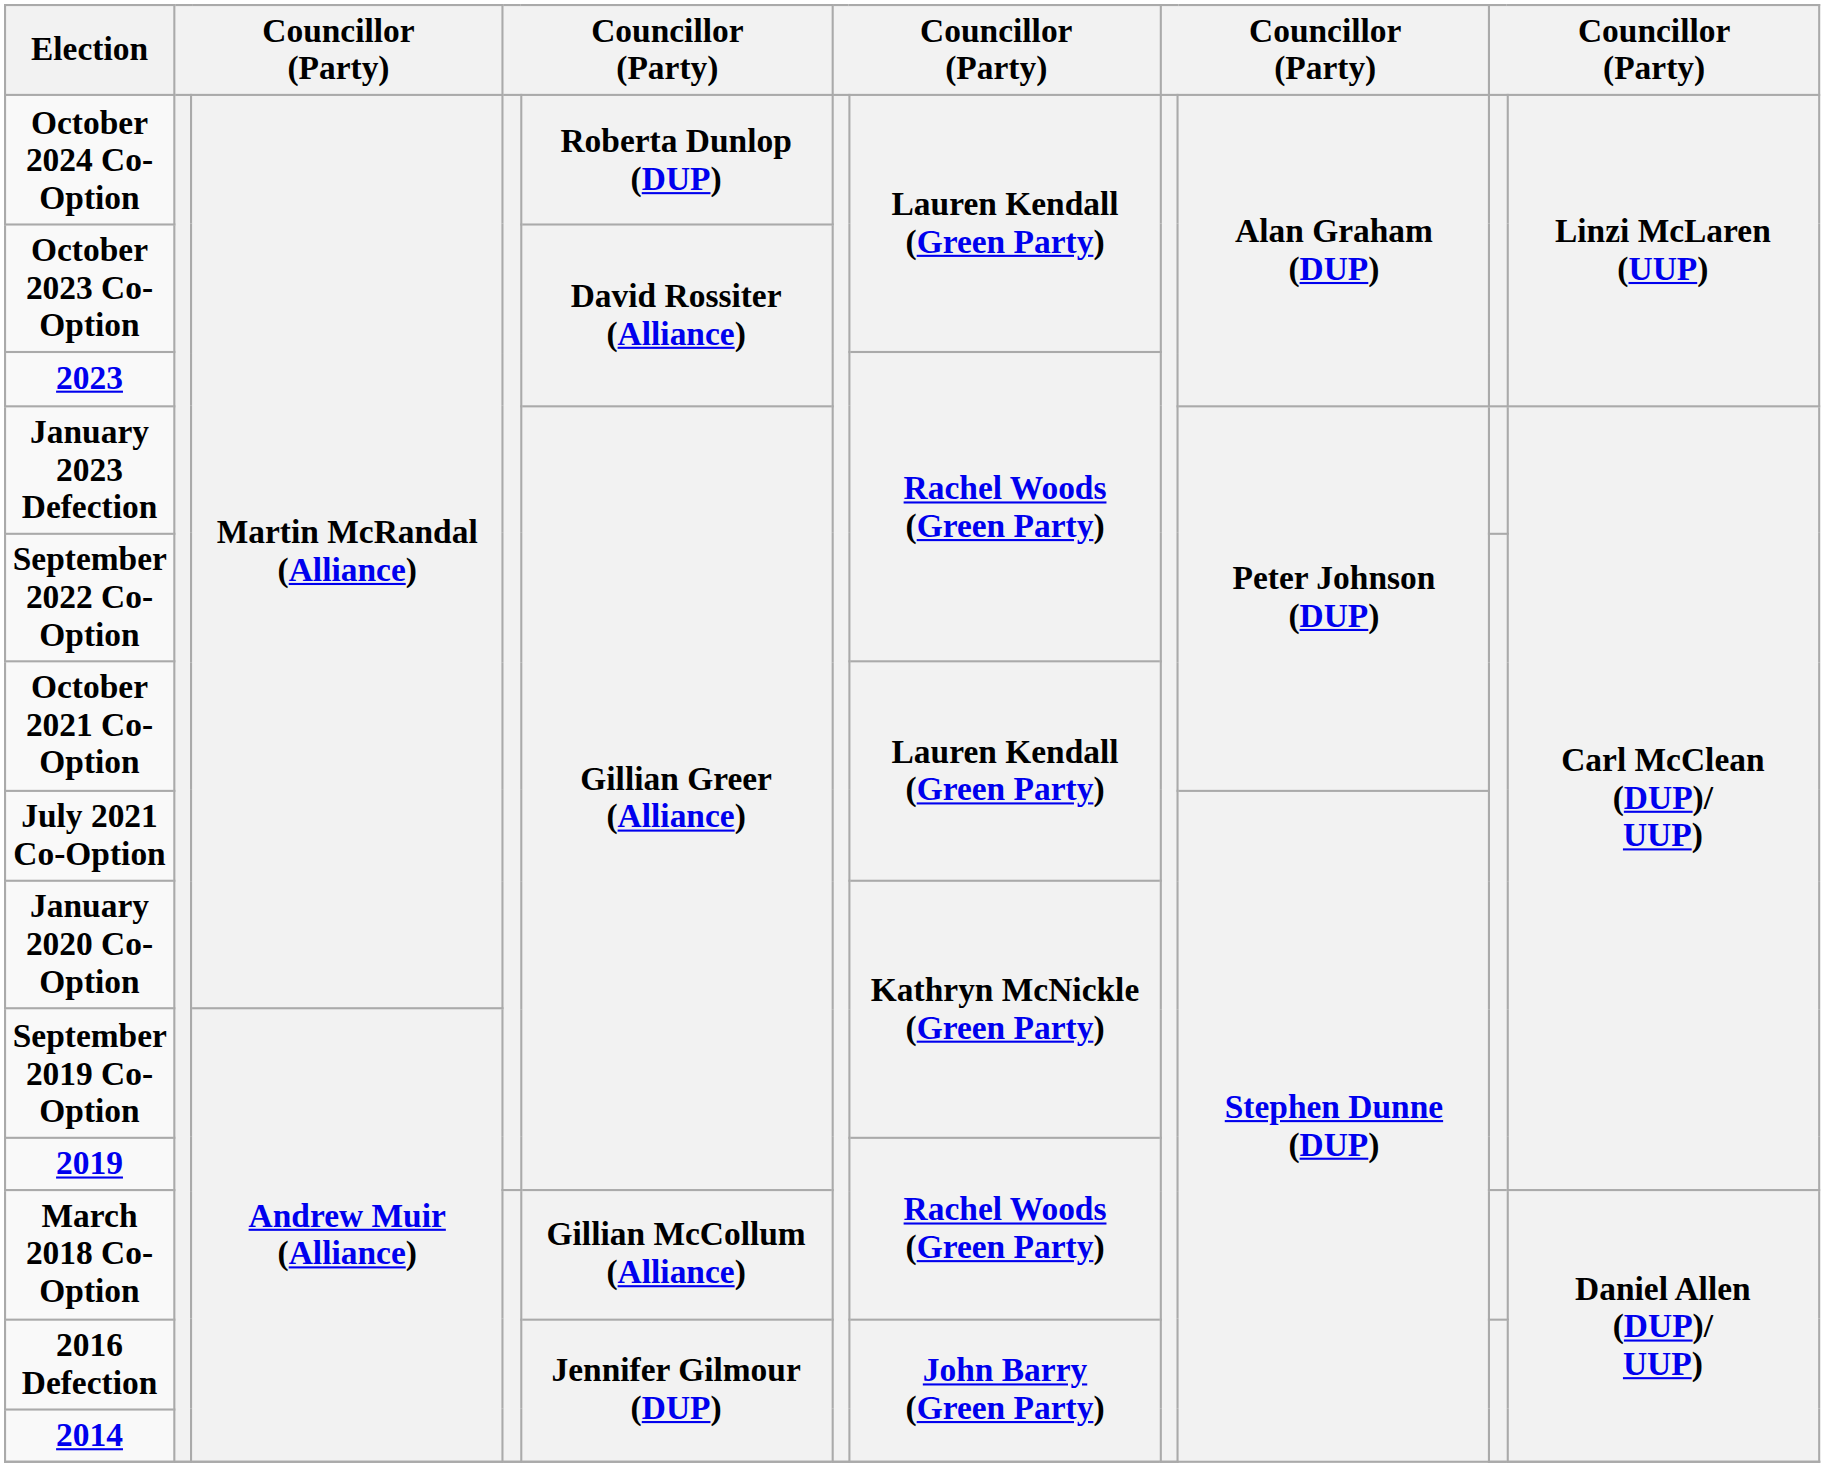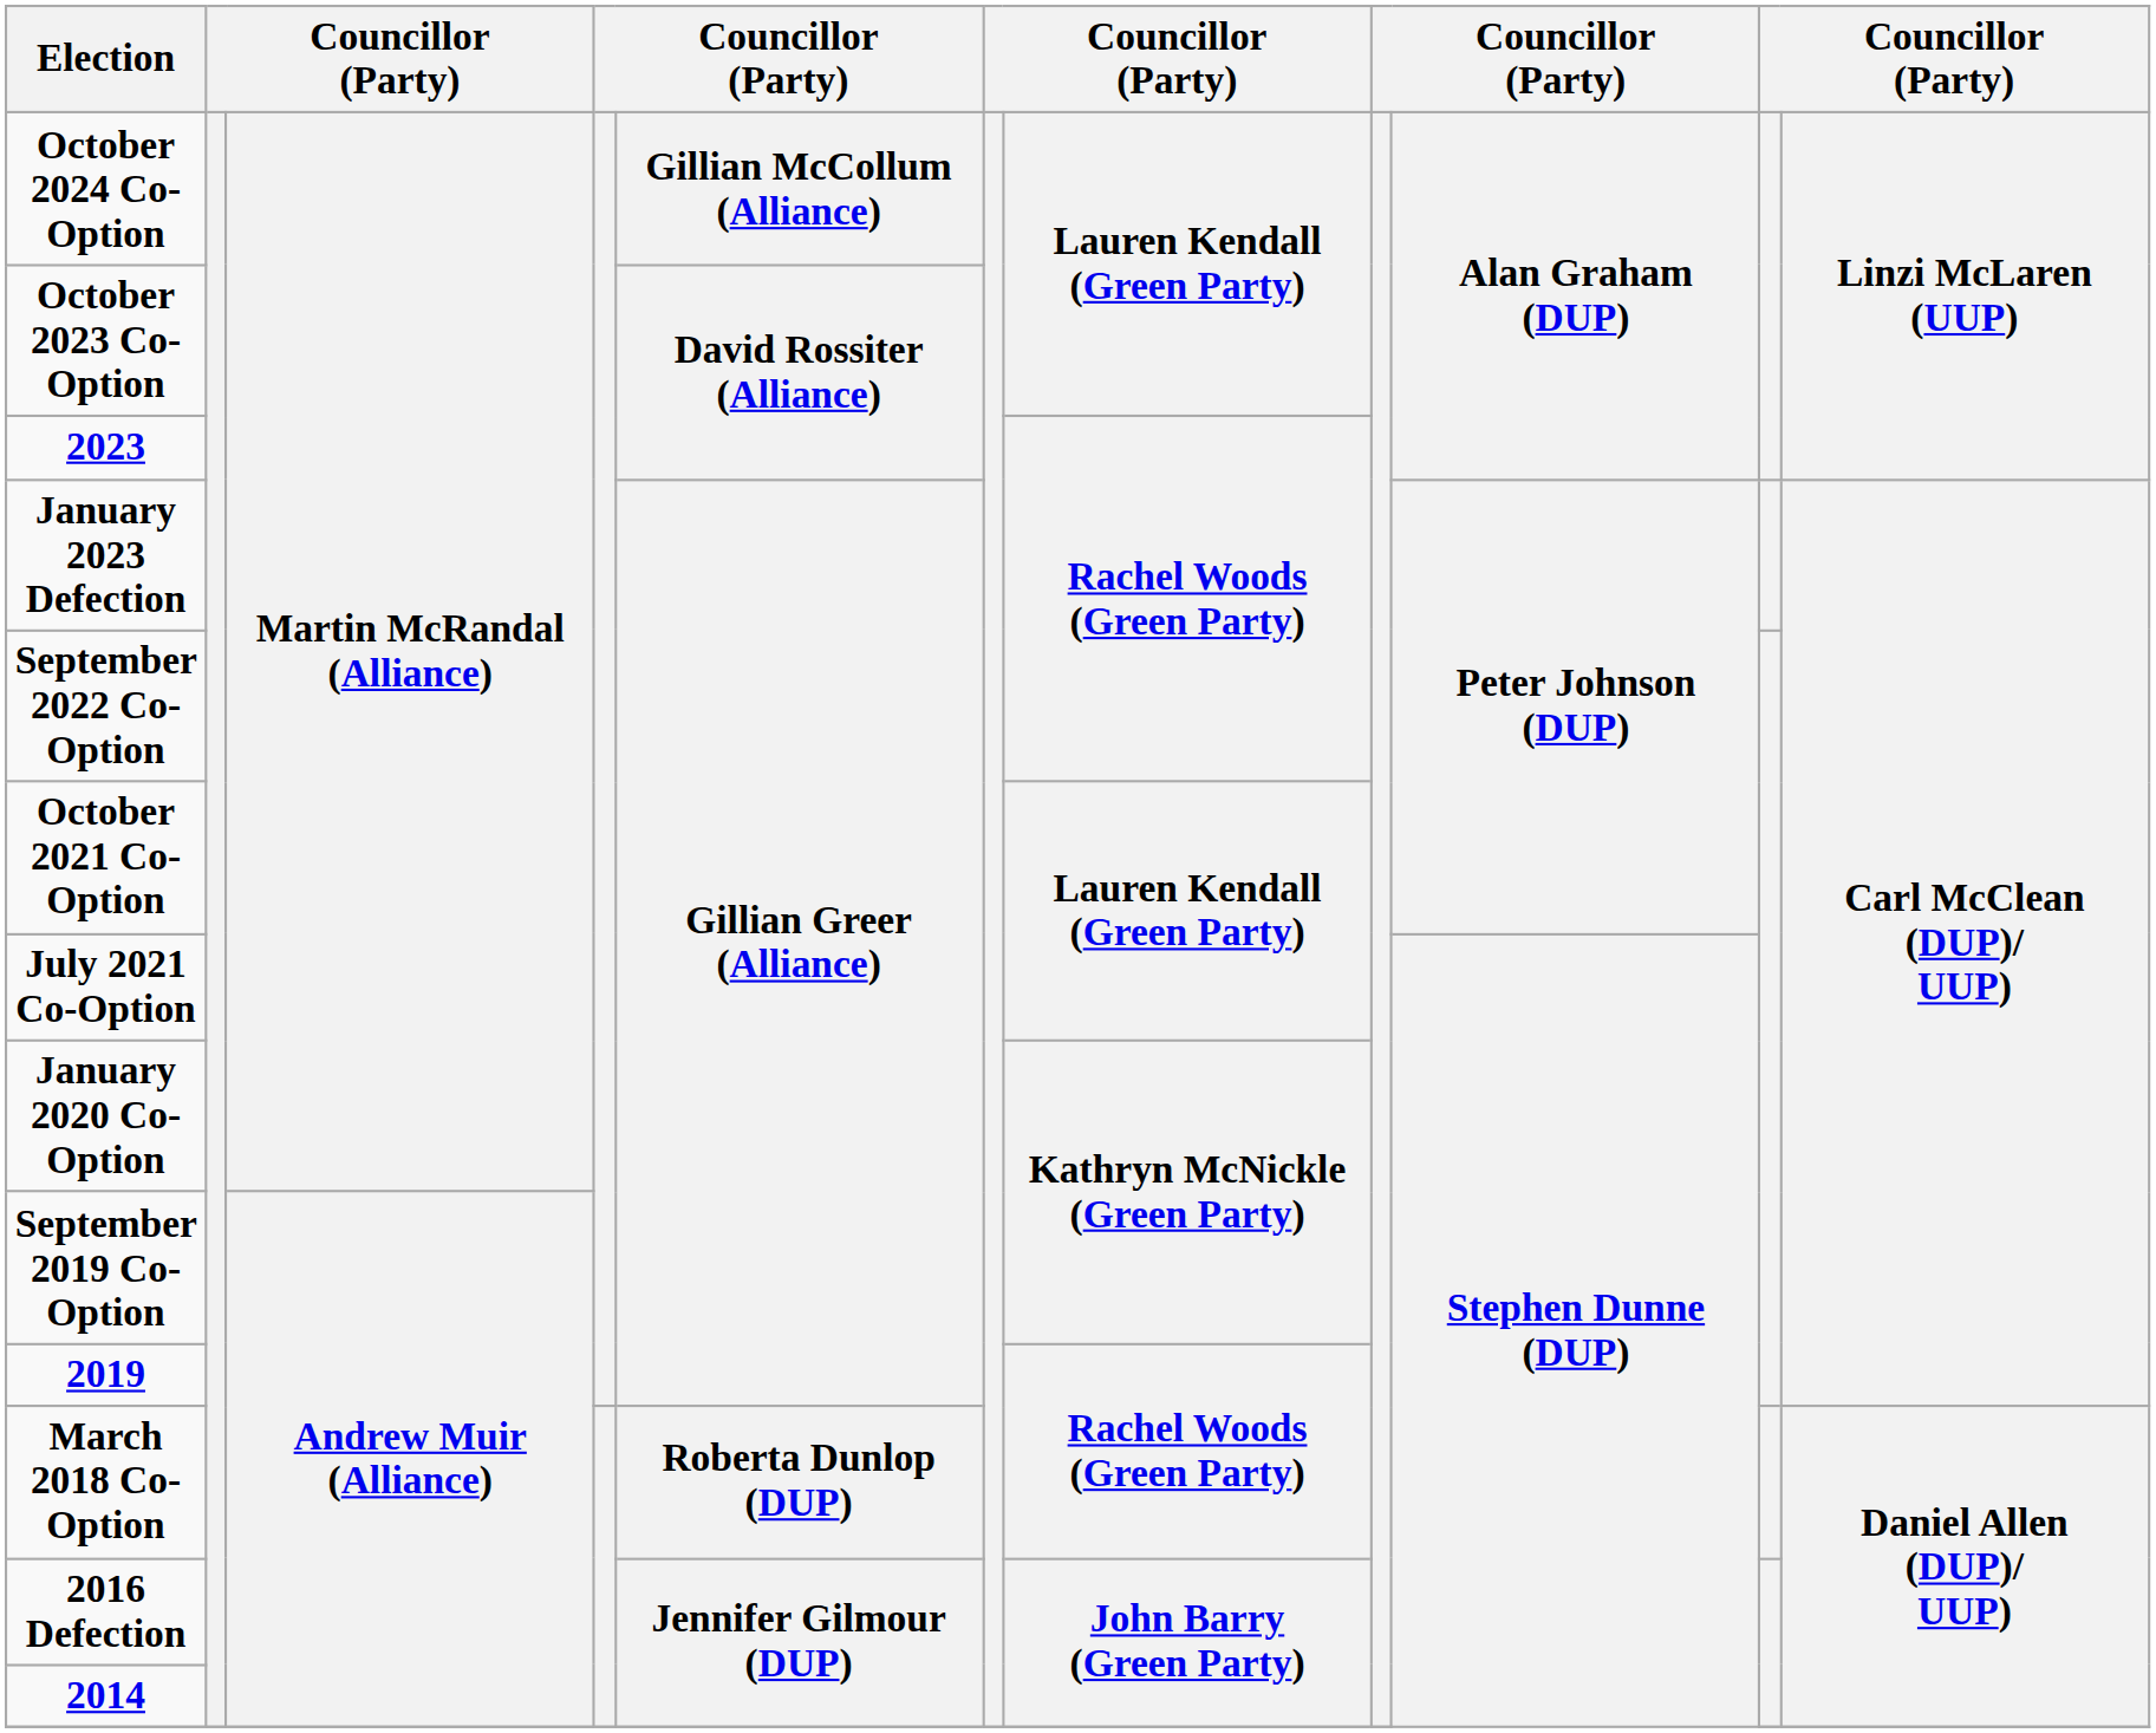October 2024 Co-Option | column 5: Roberta Dunlop (DUP) -> Gillian McCollum (Alliance)
March 2018 Co-Option | column 5: Gillian McCollum (Alliance) -> Roberta Dunlop (DUP)
